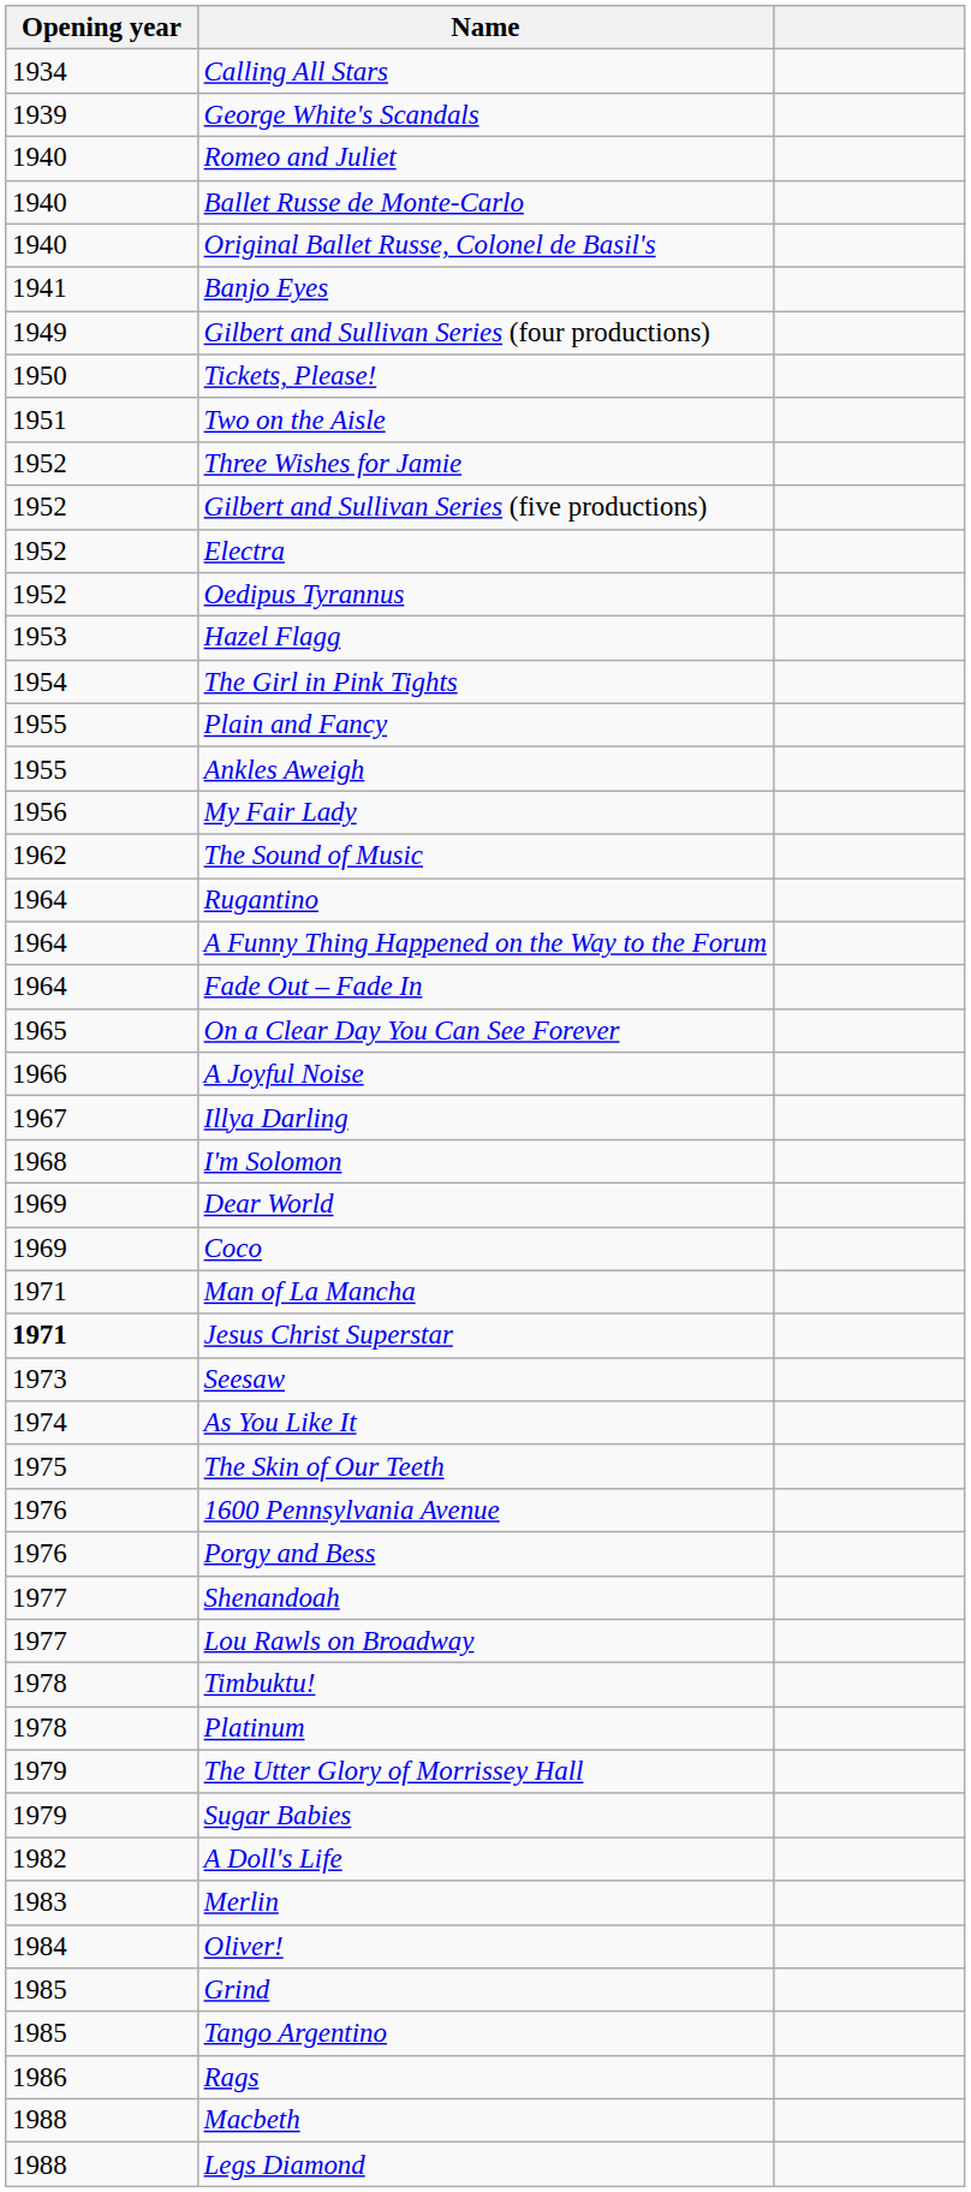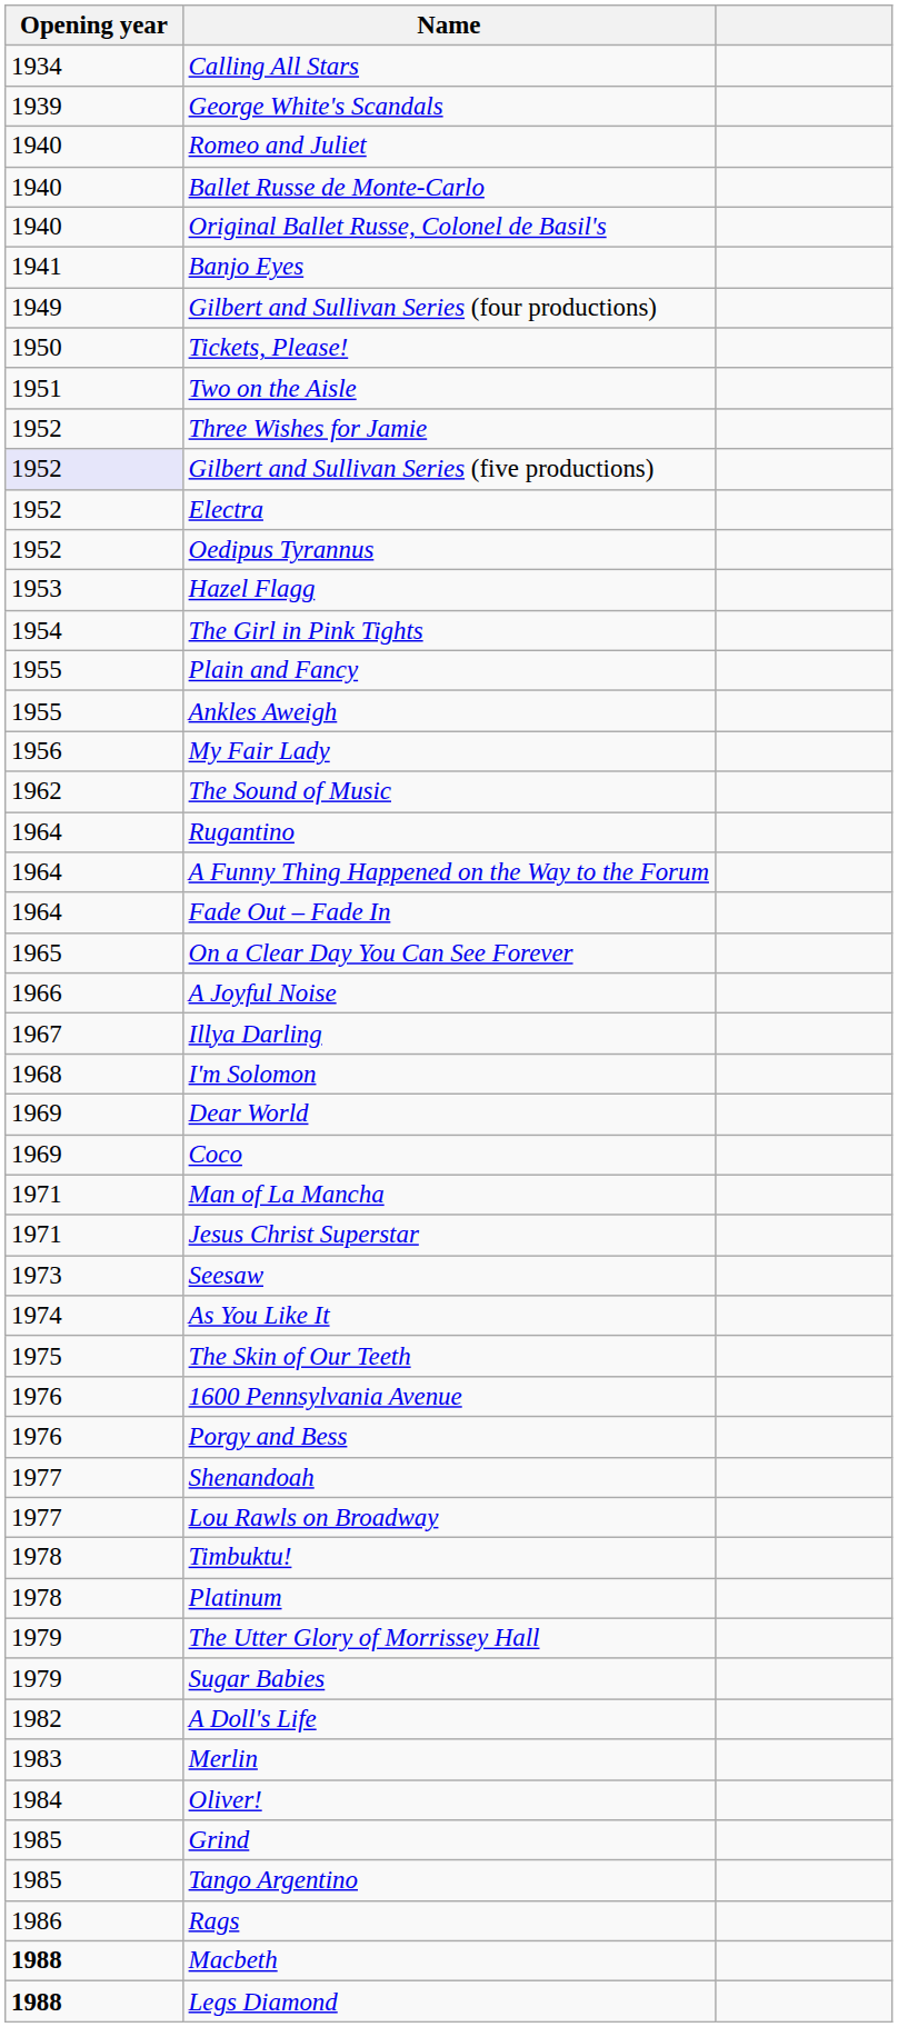Gilbert and Sullivan Series (five productions) | Opening year: no background -> lavender background
Jesus Christ Superstar | Opening year: bold -> normal
Macbeth | Opening year: normal -> bold
Legs Diamond | Opening year: normal -> bold
